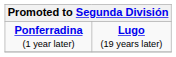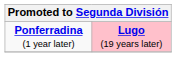Ponferradina (1 year later) | column 2: no background -> pink background
